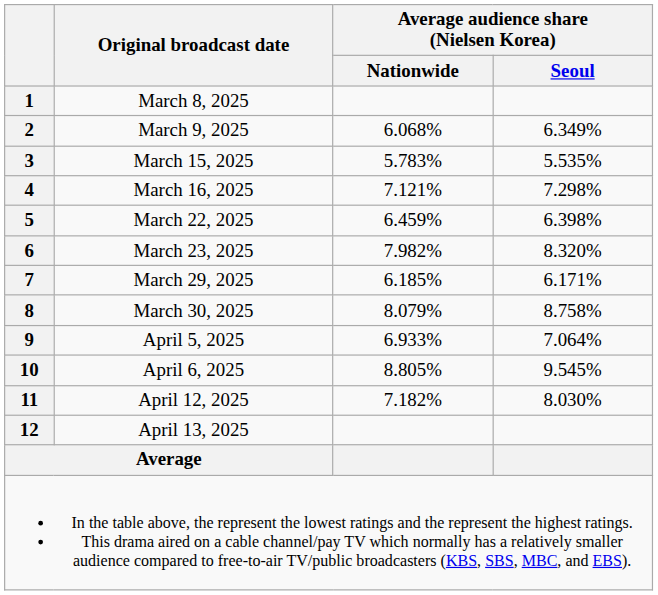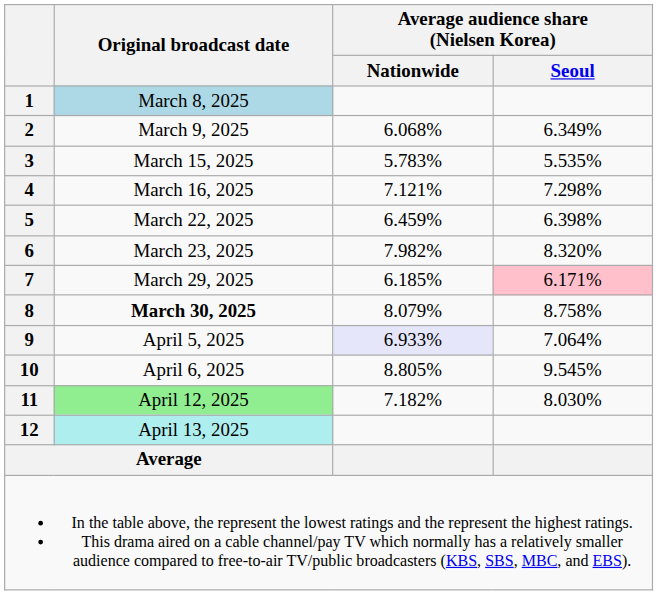1 | Original broadcast date: no background -> lightblue background
7 | Average audience share (Nielsen Korea) / Seoul: no background -> pink background
8 | Original broadcast date: normal -> bold
9 | Average audience share (Nielsen Korea) / Nationwide: no background -> lavender background
11 | Original broadcast date: no background -> lightgreen background
12 | Original broadcast date: no background -> paleturquoise background
